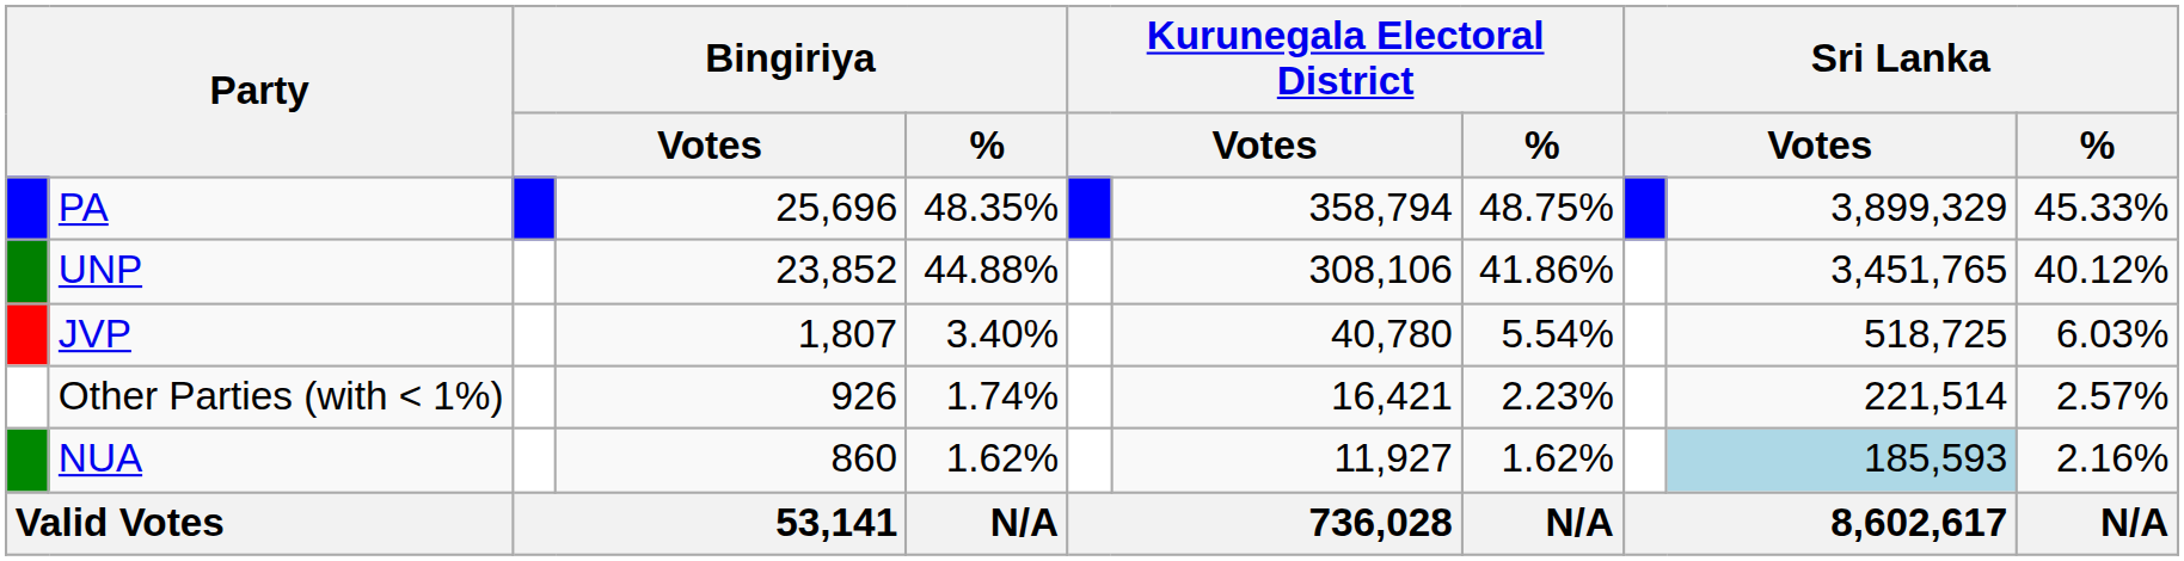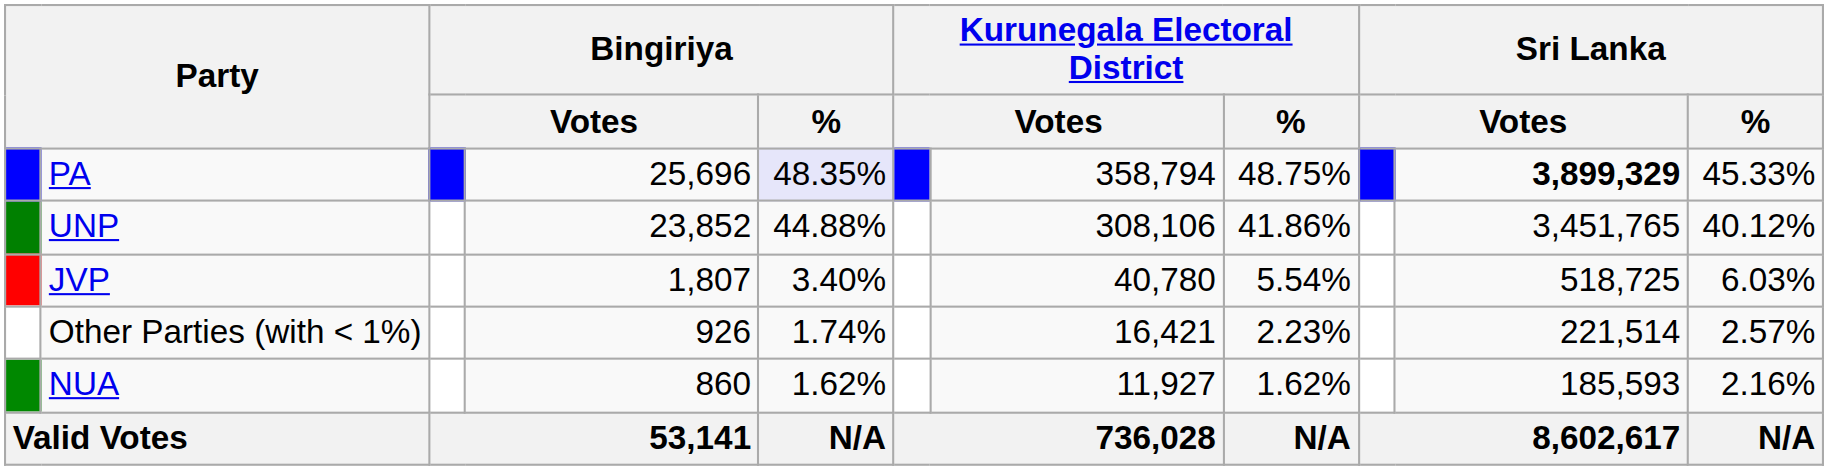PA | Bingiriya / %: no background -> lavender background
PA | column 10: normal -> bold
NUA | column 10: lightblue background -> no background
